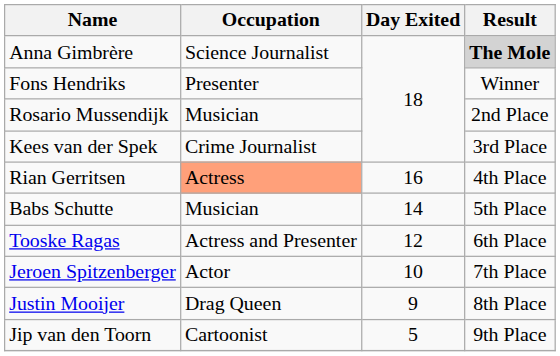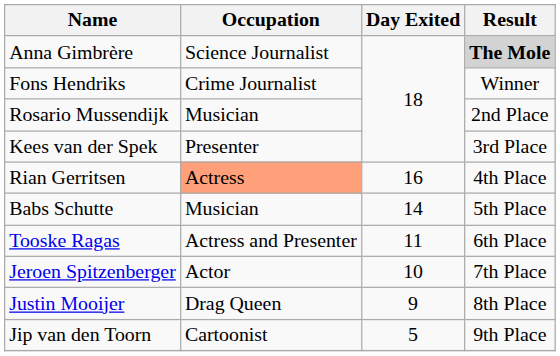Fons Hendriks | Occupation: Presenter -> Crime Journalist
Kees van der Spek | Occupation: Crime Journalist -> Presenter
Tooske Ragas | Day Exited: 12 -> 11
